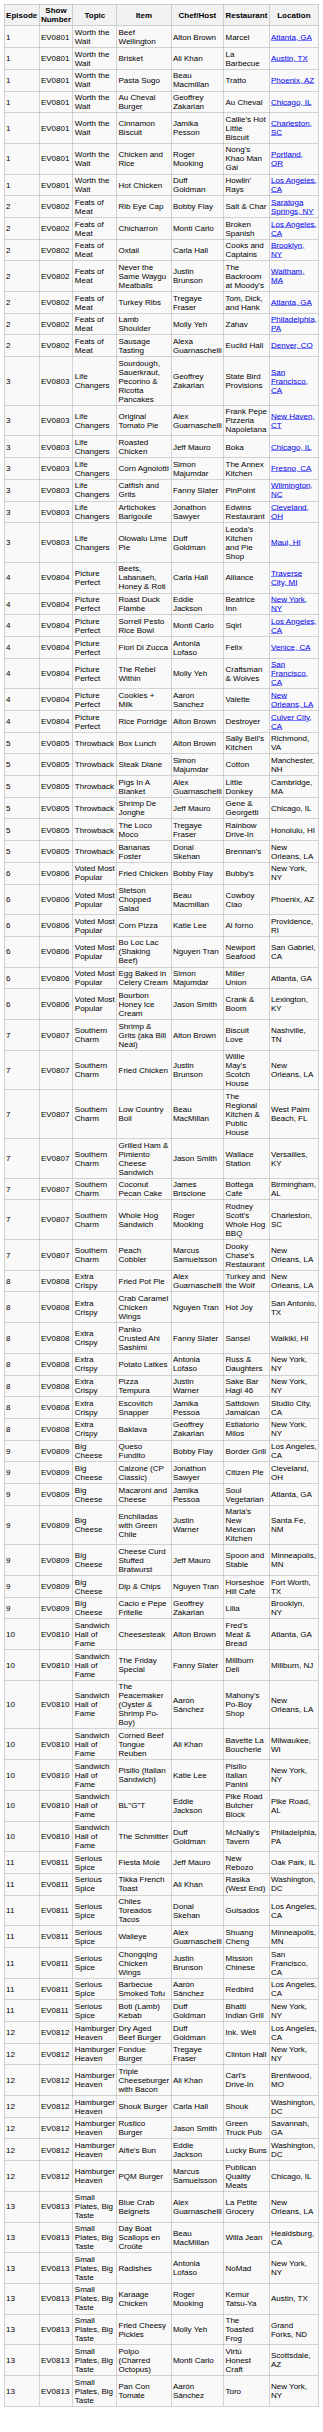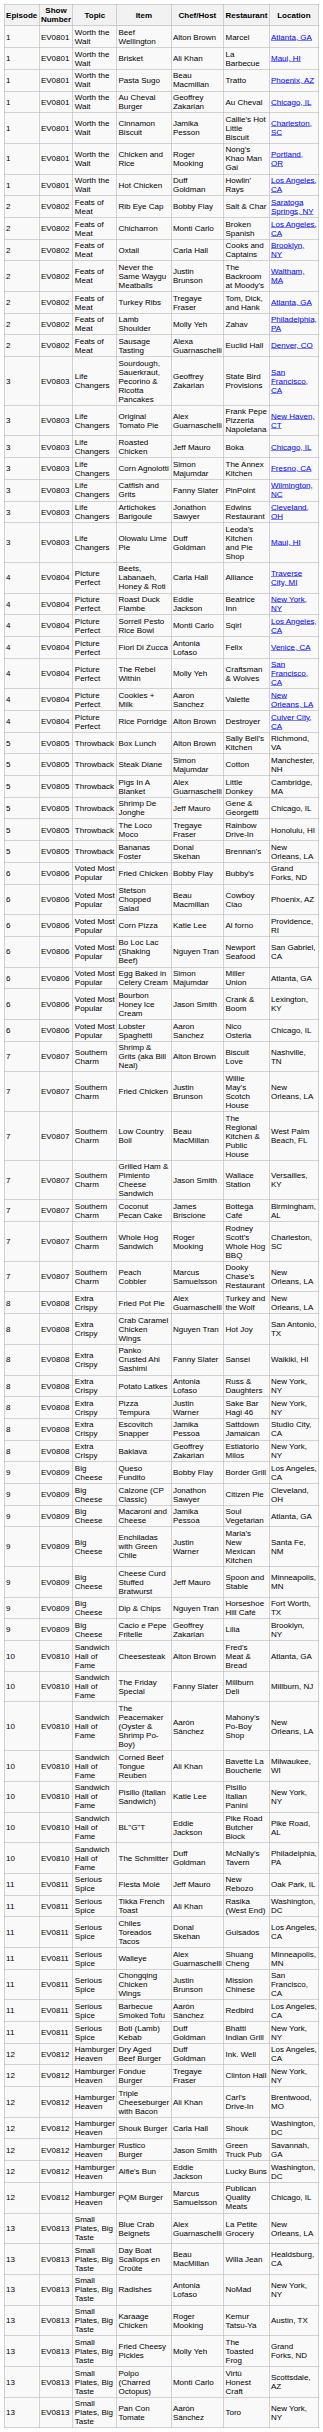Brisket | Location: Austin, TX -> Maui, HI
6 / Fried Chicken | Location: New York, NY -> Grand Forks, ND
+ row: 6 | EV0806 | Voted Most Popular | Lobster Spaghetti | Aaron Sanchez | Nico Osteria | Chicago, IL
